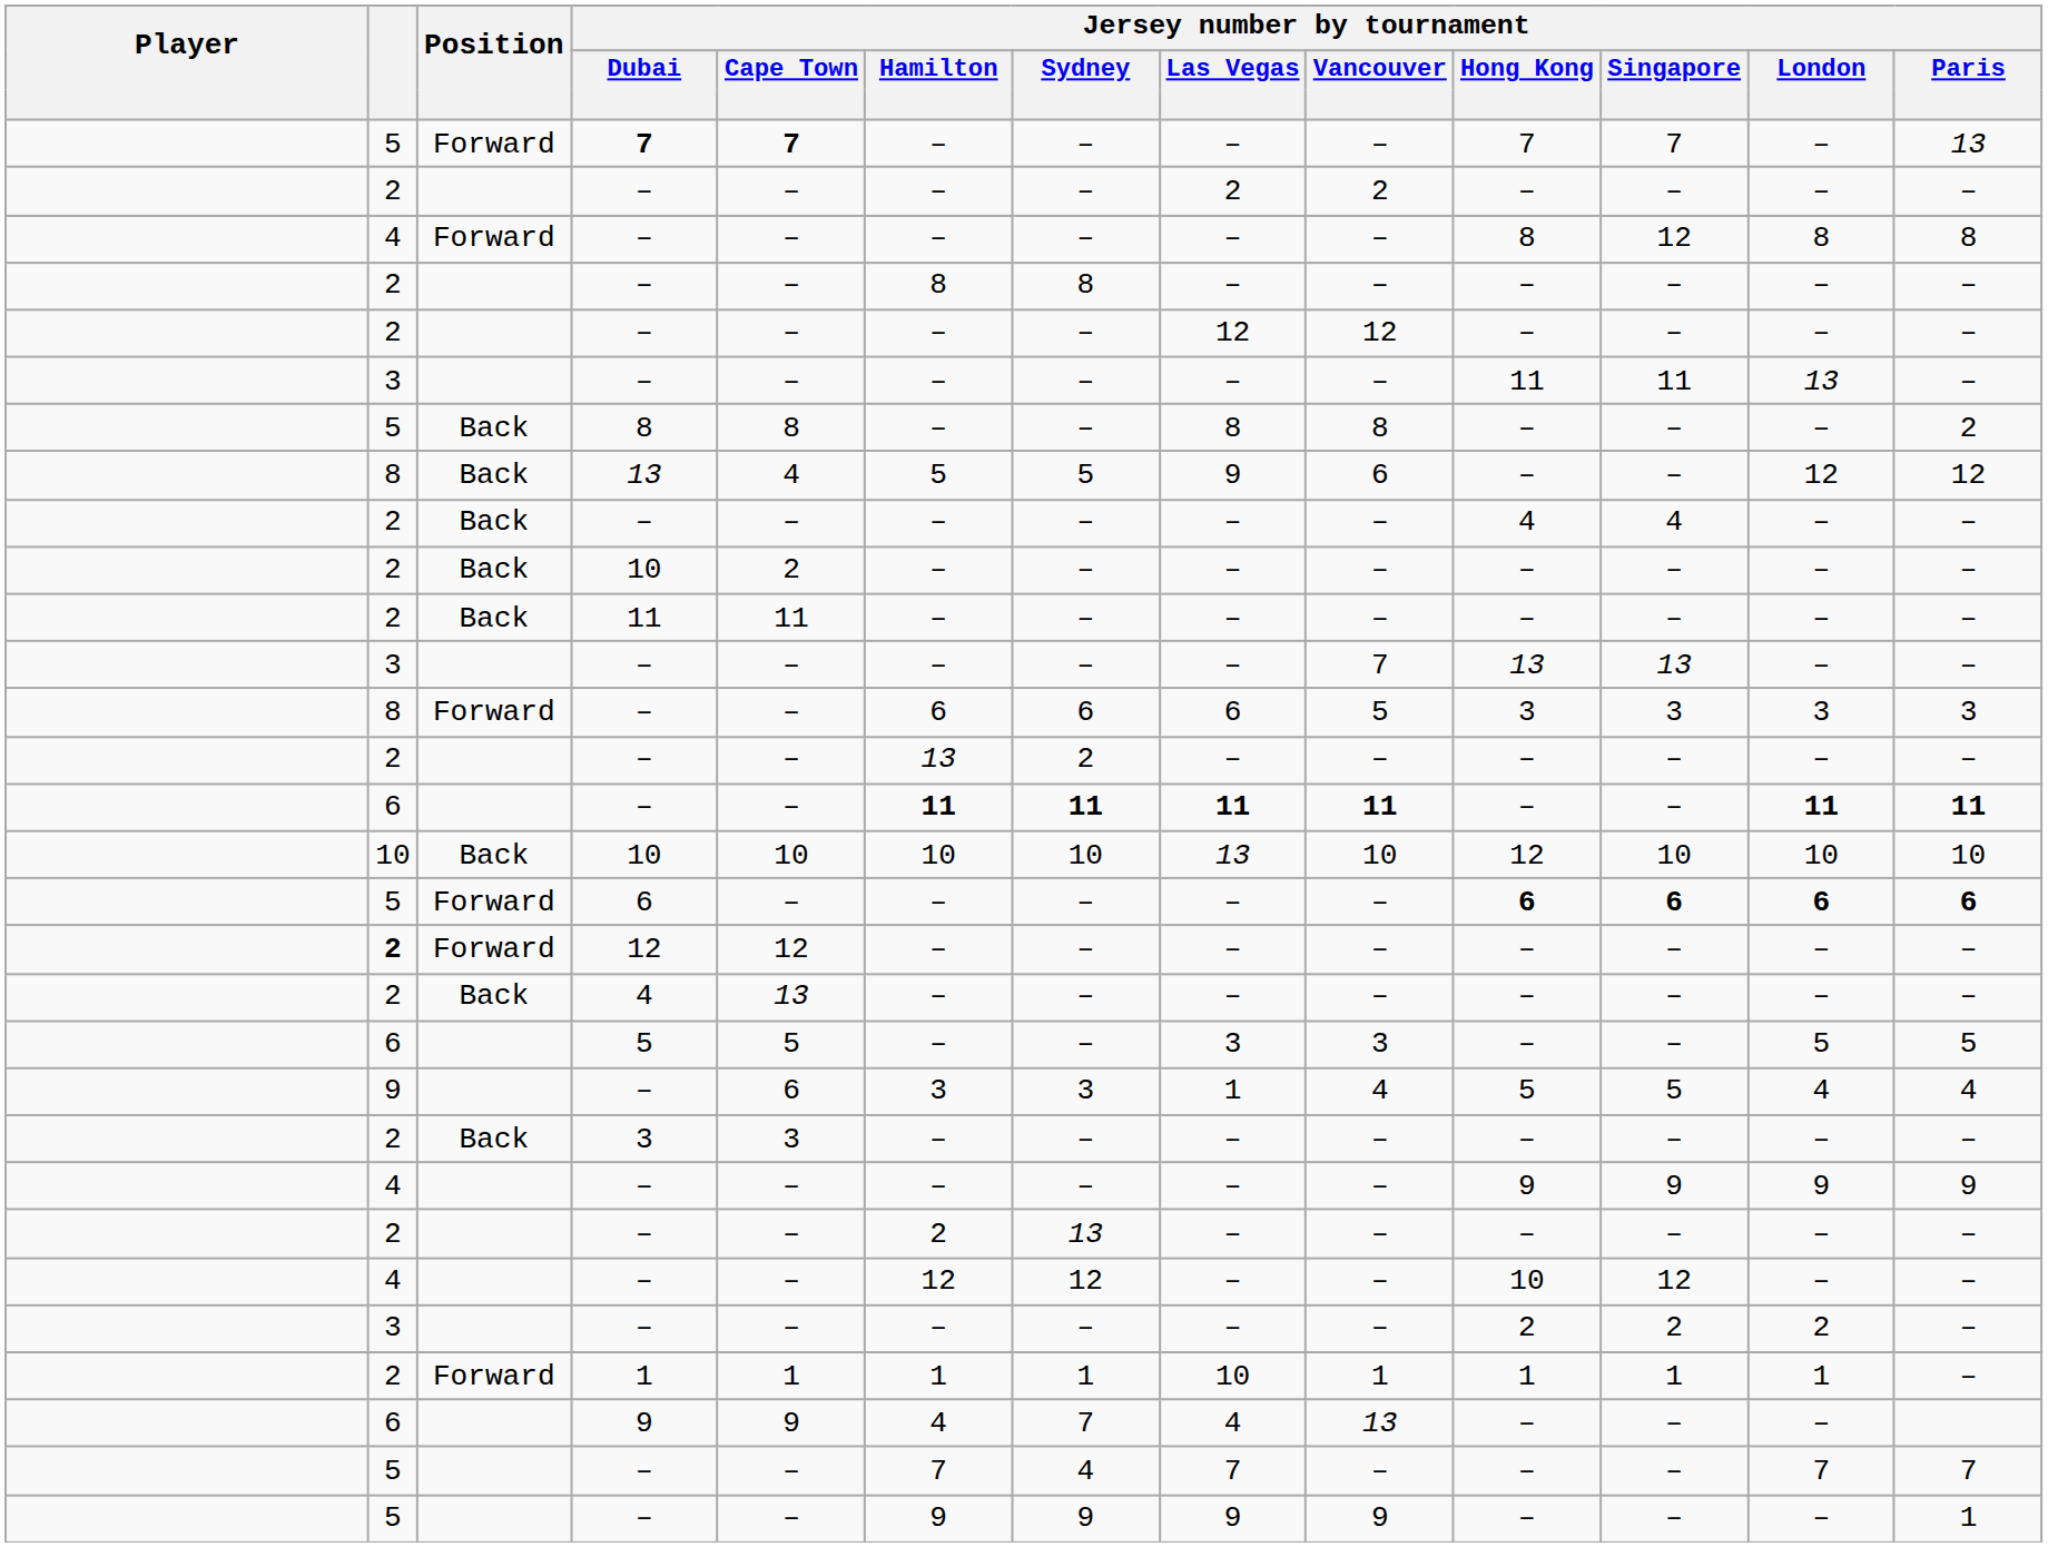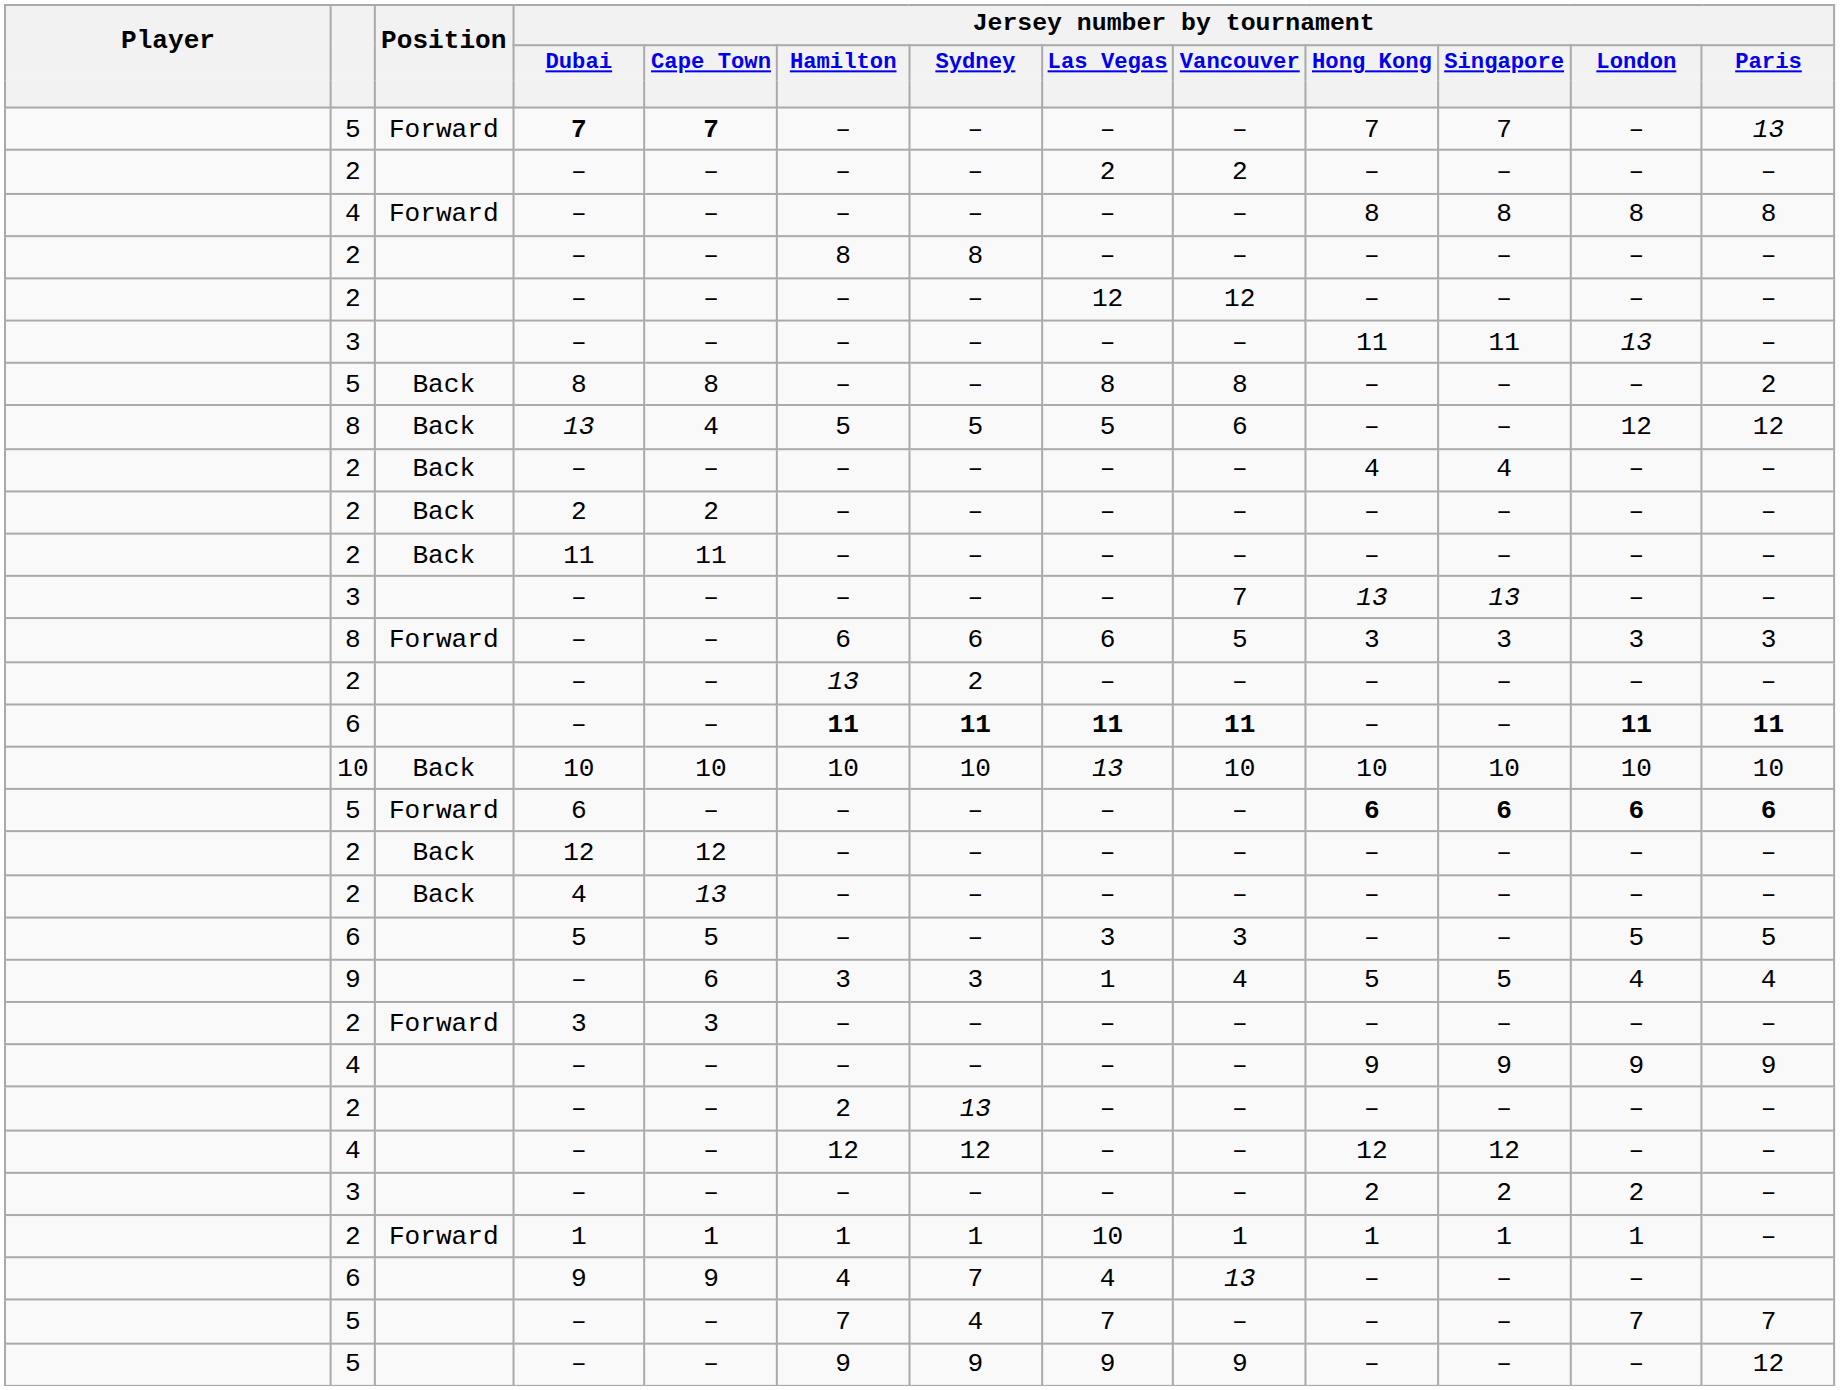row 6 | Jersey number by tournament / Singapore: 12 -> 8
row 11 | Jersey number by tournament / Las Vegas: 9 -> 5
row 13 | Jersey number by tournament / Dubai: 10 -> 2
row 19 | Jersey number by tournament / Hong Kong: 12 -> 10
row 21 | column 2: bold -> normal
row 21 | Position: Forward -> Back
row 25 | Position: Back -> Forward
row 28 | Jersey number by tournament / Hong Kong: 10 -> 12
row 33 | Jersey number by tournament / Paris: 1 -> 12
